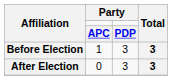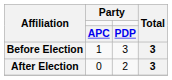After Election | column 3: 3 -> 2
